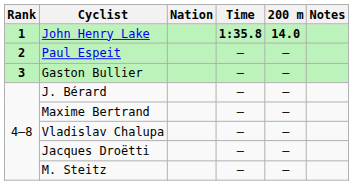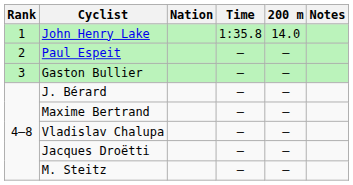John Henry Lake | Rank: bold -> normal
John Henry Lake | Time: bold -> normal
John Henry Lake | 200 m: bold -> normal
Paul Espeit | Rank: bold -> normal
Gaston Bullier | Rank: bold -> normal
